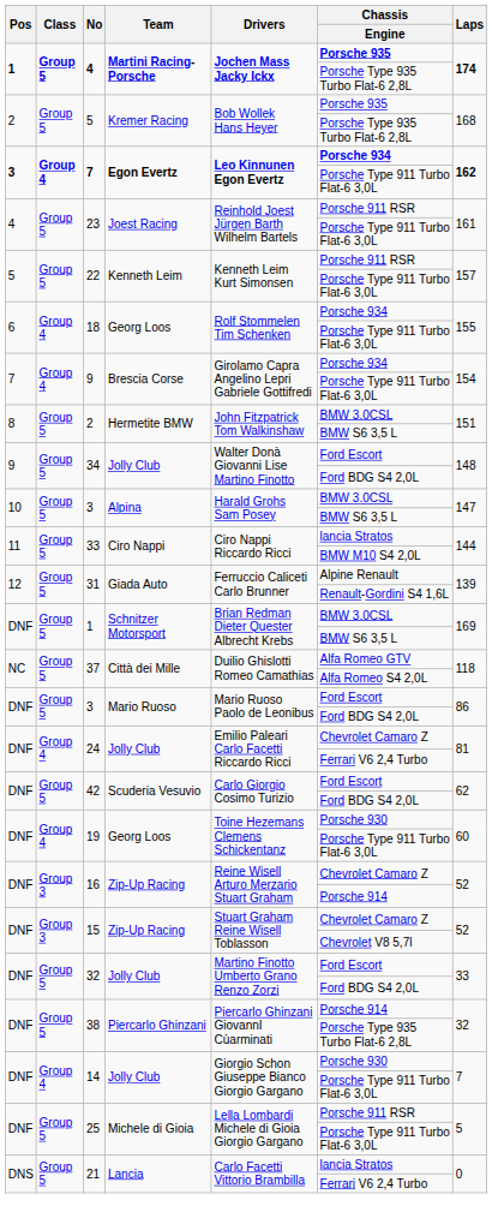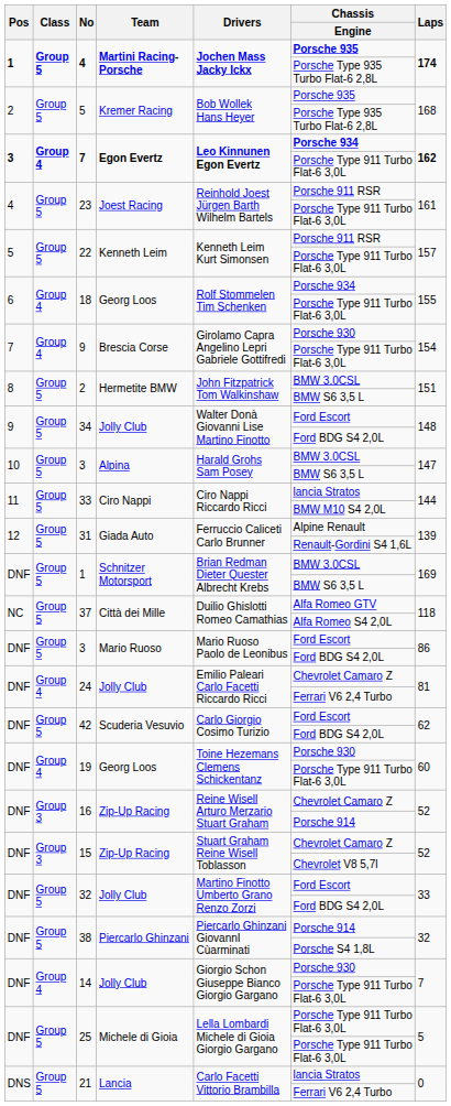row 15 | Chassis / Engine: Porsche 934 -> Porsche 930
row 46 | Chassis / Engine: Porsche Type 935 Turbo Flat-6 2,8L -> Porsche S4 1,8L
row 49 | Chassis / Engine: Porsche 911 RSR -> Porsche Type 911 Turbo Flat-6 3,0L
